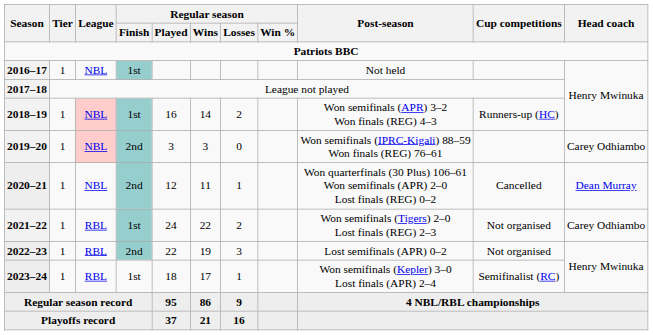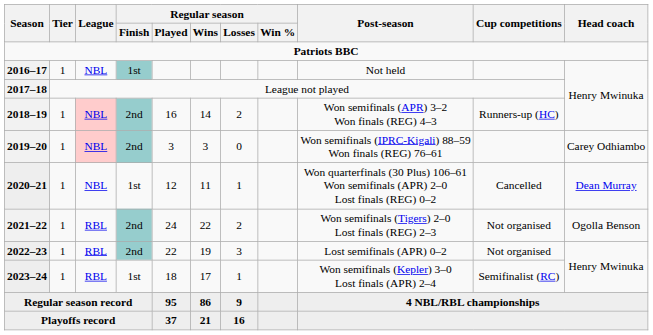2018–19 | Regular season / Finish: 1st -> 2nd
2020–21 | Regular season / Finish: 2nd -> 1st
2021–22 | Regular season / Finish: 1st -> 2nd
2021–22 | Head coach: Carey Odhiambo -> Ogolla Benson
